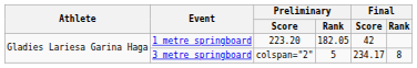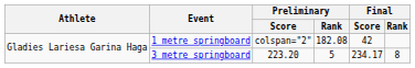1 metre springboard | Preliminary / Score: 223.20 -> colspan="2"
1 metre springboard | Preliminary / Rank: 182.05 -> 182.08
3 metre springboard | Preliminary / Score: colspan="2" -> 223.20
